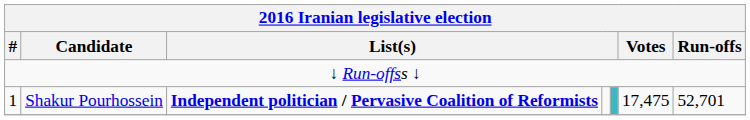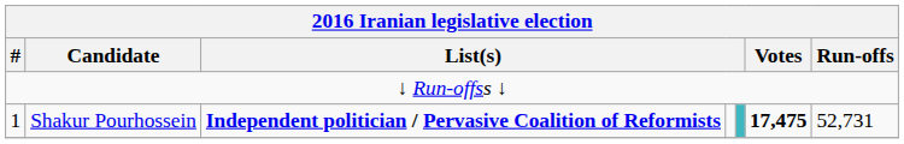1 | Votes: normal -> bold
1 | Run-offs: 52,701 -> 52,731
